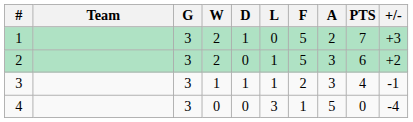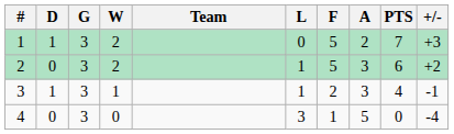columns swapped: Team <-> D
